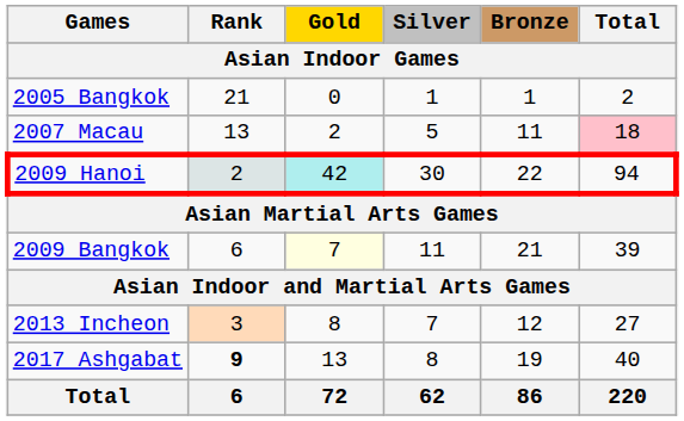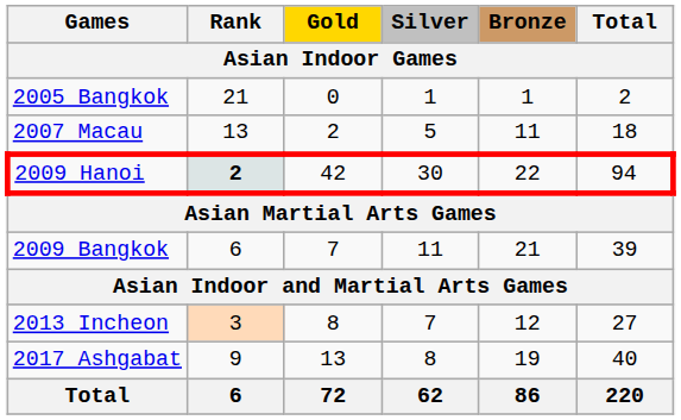2007 Macau | Total: pink background -> no background
2009 Hanoi | Rank: normal -> bold
2009 Hanoi | Gold: paleturquoise background -> no background
2009 Bangkok | Gold: lightyellow background -> no background
2017 Ashgabat | Rank: bold -> normal
